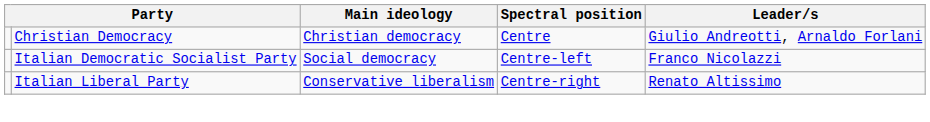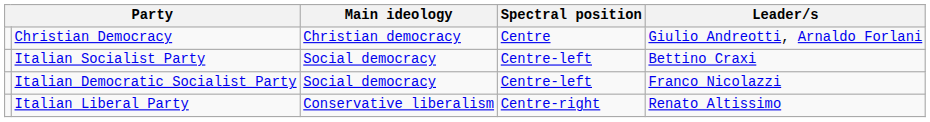+ row: Italian Socialist Party | Social democracy | Centre-left | Bettino Craxi
